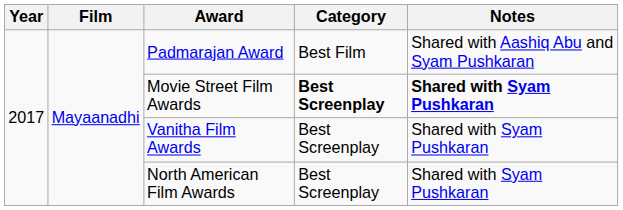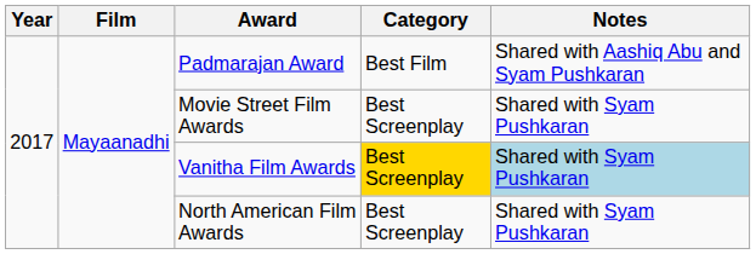Movie Street Film Awards | Category: bold -> normal
Movie Street Film Awards | Notes: bold -> normal
Vanitha Film Awards | Category: no background -> gold background
Vanitha Film Awards | Notes: no background -> lightblue background
